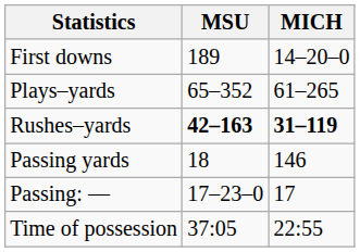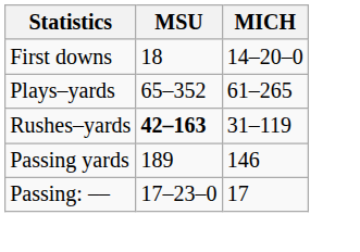First downs | MSU: 189 -> 18
Rushes–yards | MICH: bold -> normal
Passing yards | MSU: 18 -> 189
- row: Time of possession | 37:05 | 22:55
